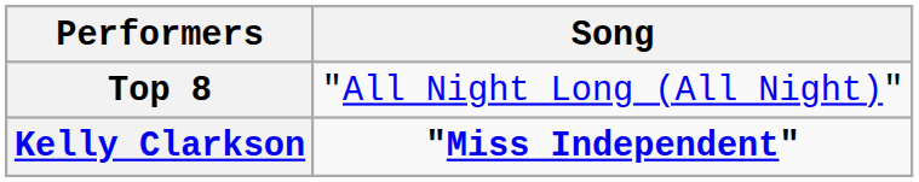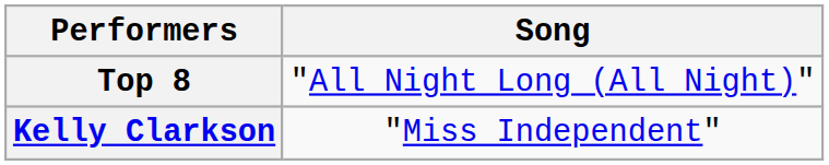Kelly Clarkson | Song: bold -> normal
